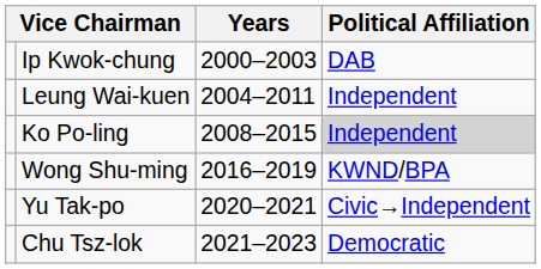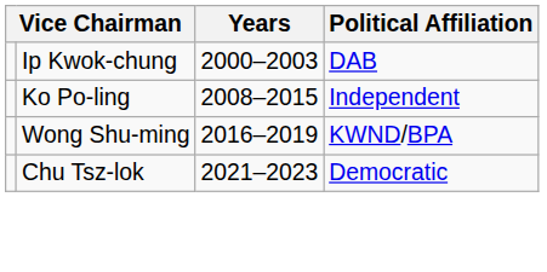- row: Leung Wai-kuen | 2004–2011 | Independent
Ko Po-ling | Political Affiliation: lightgrey background -> no background
- row: Yu Tak-po | 2020–2021 | Civic→Independent
